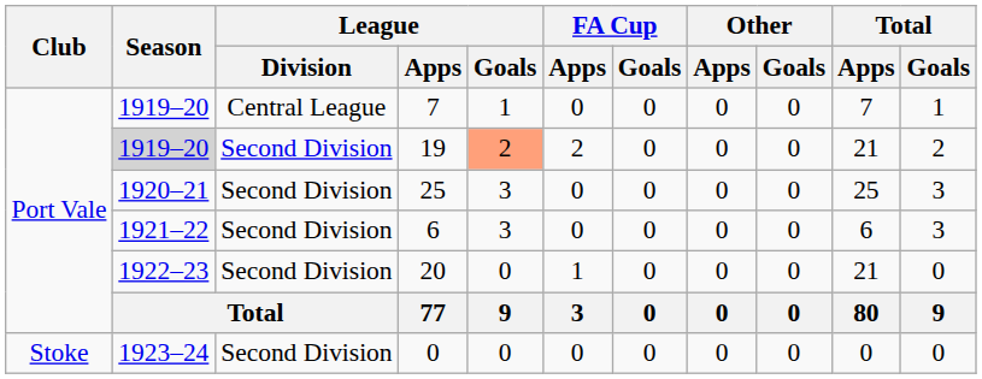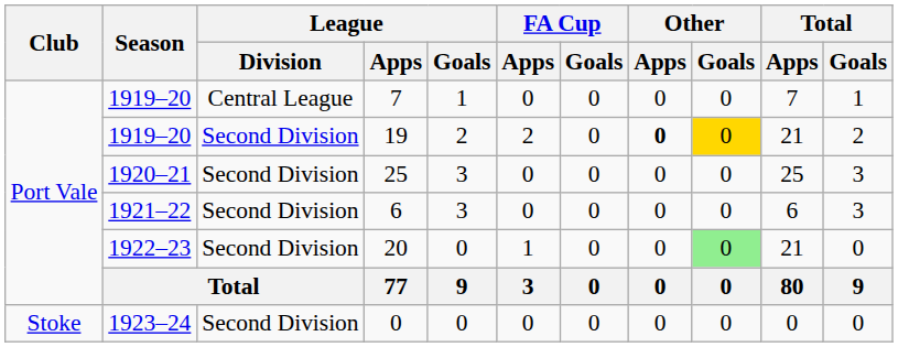19 | Season: lightgrey background -> no background
19 | League / Goals: lightsalmon background -> no background
19 | Other / Apps: normal -> bold
19 | Other / Goals: no background -> gold background
20 | Other / Goals: no background -> lightgreen background
